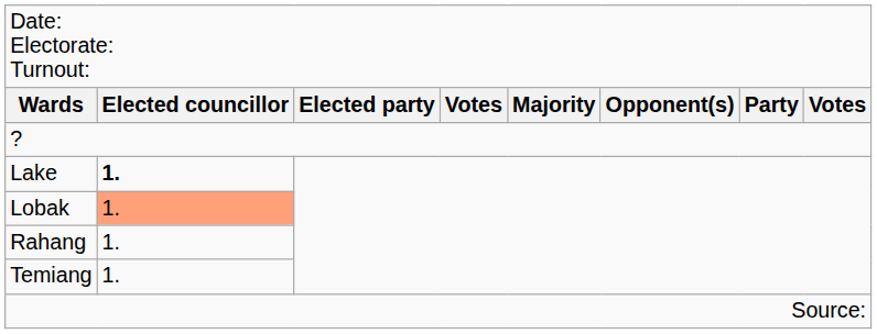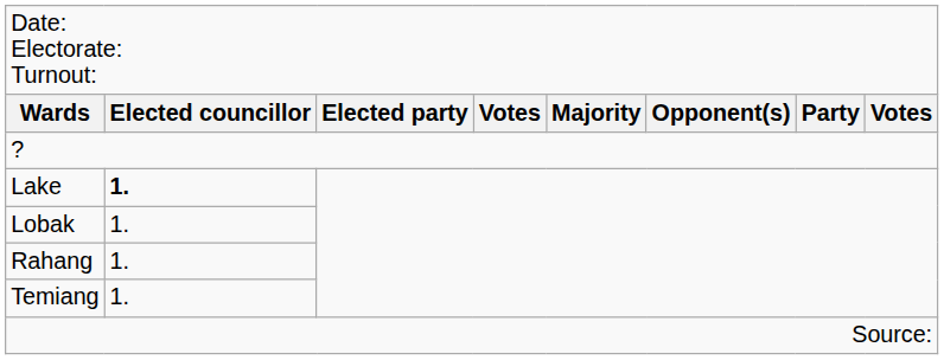Lobak | column 2: lightsalmon background -> no background
